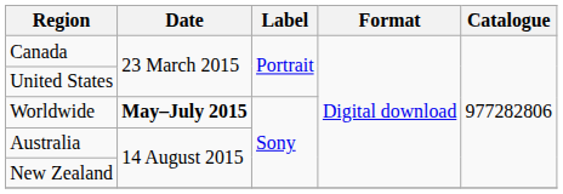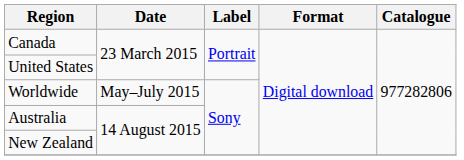Worldwide | Date: bold -> normal
